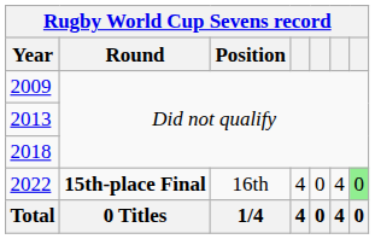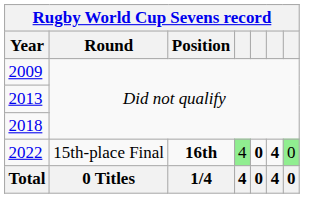2022 | Round: bold -> normal
2022 | Position: normal -> bold
2022 | column 4: no background -> lightgreen background
2022 | column 5: normal -> bold
2022 | column 6: normal -> bold
